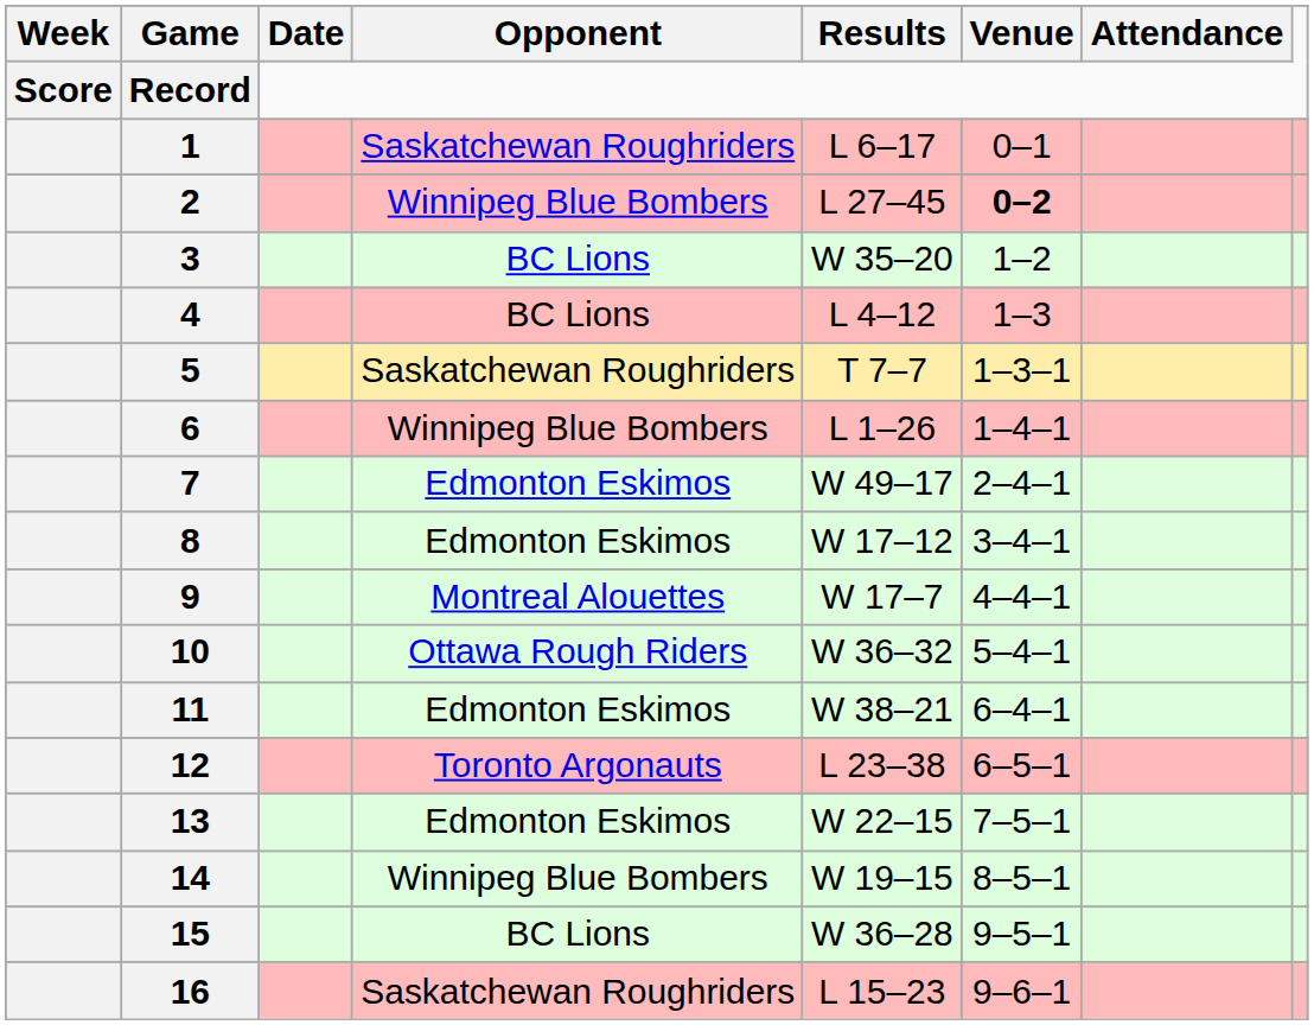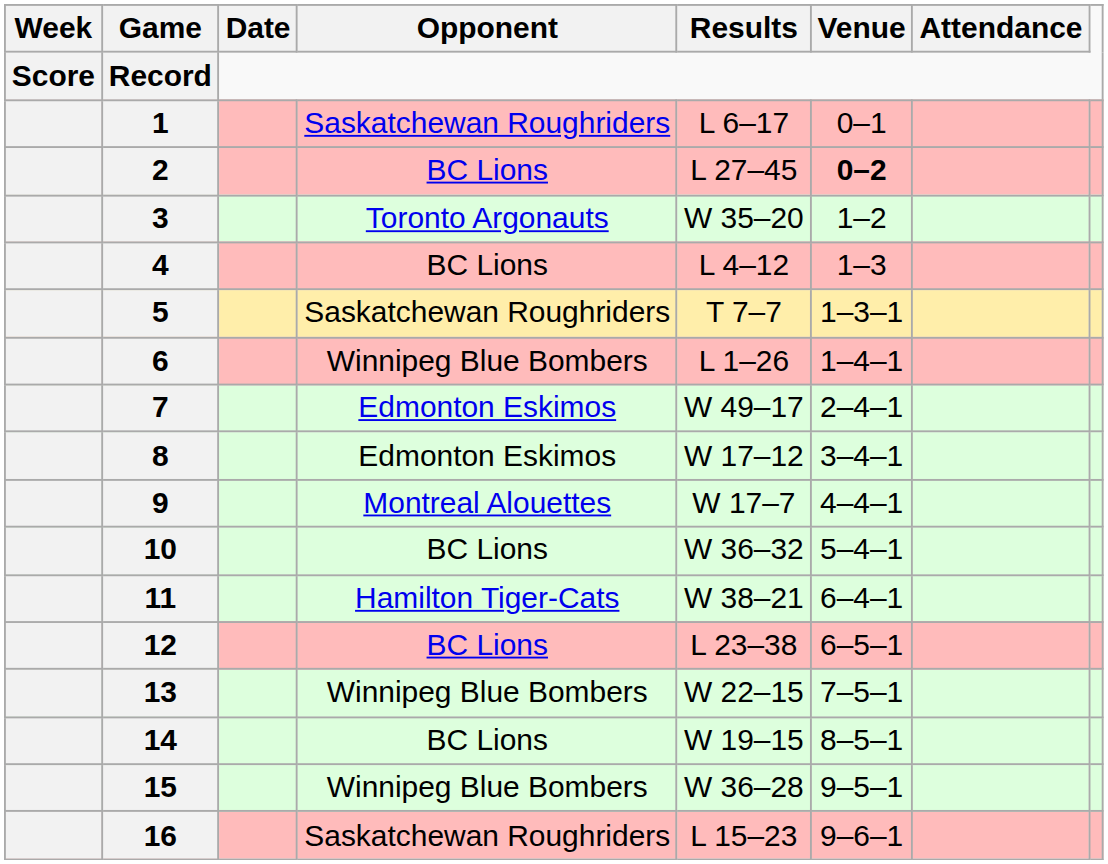2 | Opponent: Winnipeg Blue Bombers -> BC Lions
3 | Opponent: BC Lions -> Toronto Argonauts
10 | Opponent: Ottawa Rough Riders -> BC Lions
11 | Opponent: Edmonton Eskimos -> Hamilton Tiger-Cats
12 | Opponent: Toronto Argonauts -> BC Lions
13 | Opponent: Edmonton Eskimos -> Winnipeg Blue Bombers
14 | Opponent: Winnipeg Blue Bombers -> BC Lions
15 | Opponent: BC Lions -> Winnipeg Blue Bombers
